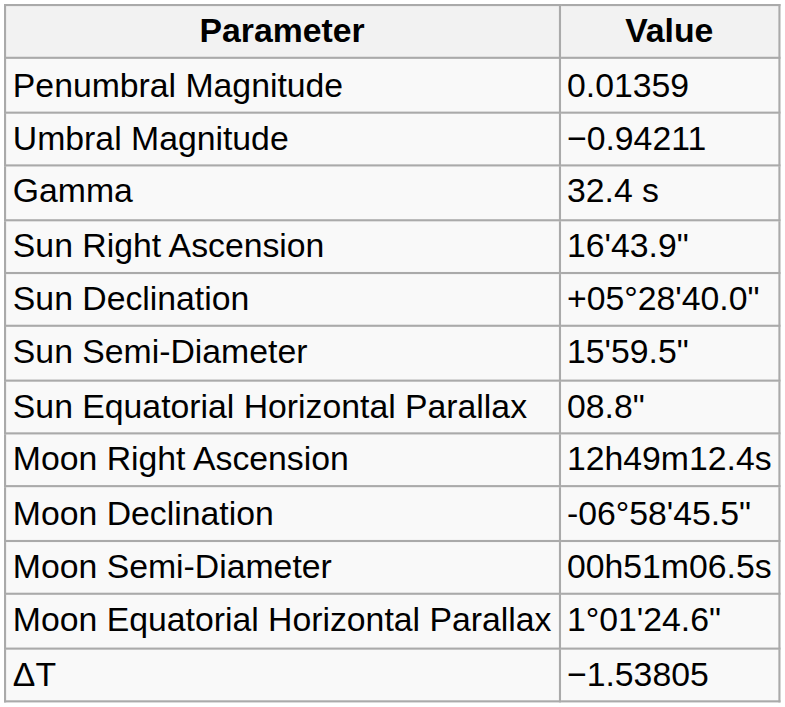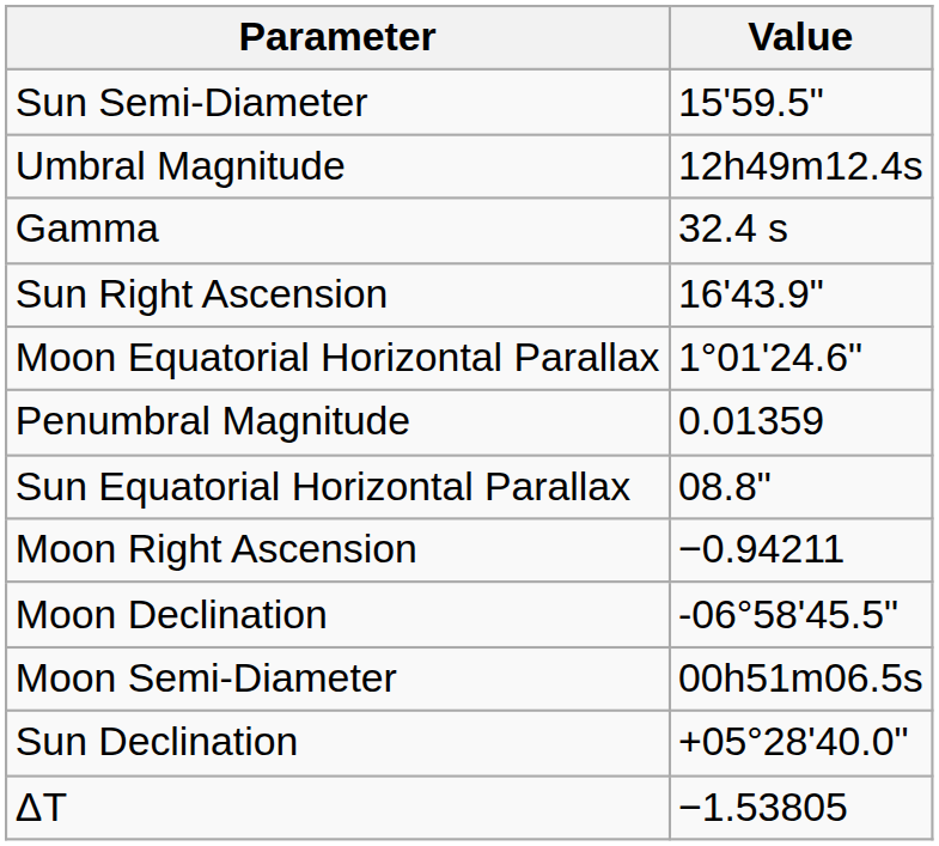rows swapped: Penumbral Magnitude <-> Sun Semi-Diameter
Umbral Magnitude | Value: −0.94211 -> 12h49m12.4s
rows swapped: Sun Declination <-> Moon Equatorial Horizontal Parallax
Moon Right Ascension | Value: 12h49m12.4s -> −0.94211
